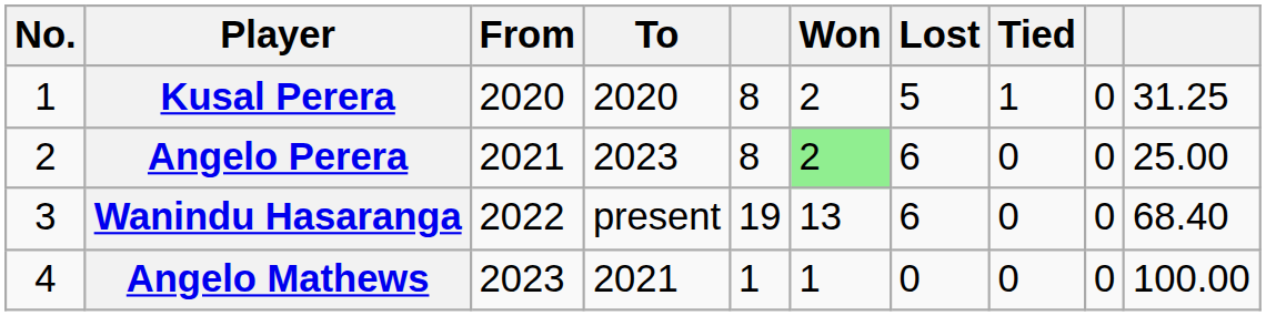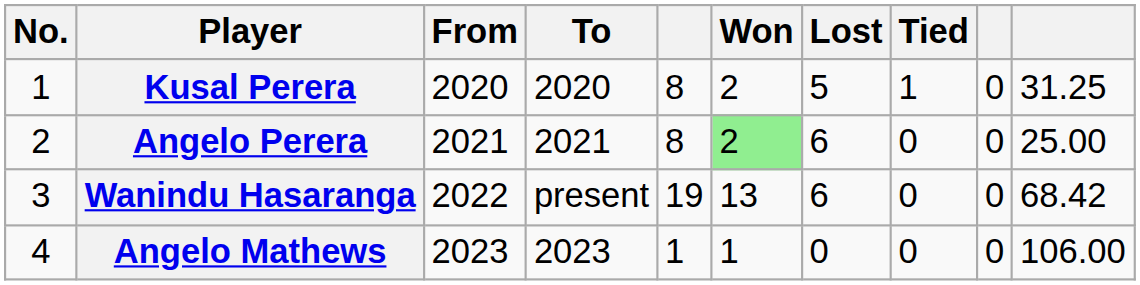Angelo Perera | To: 2023 -> 2021
Wanindu Hasaranga | column 10: 68.40 -> 68.42
Angelo Mathews | To: 2021 -> 2023
Angelo Mathews | column 10: 100.00 -> 106.00
